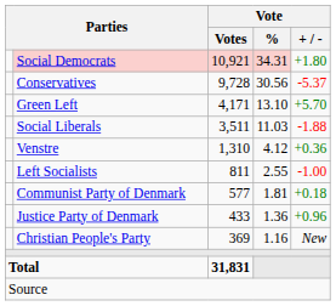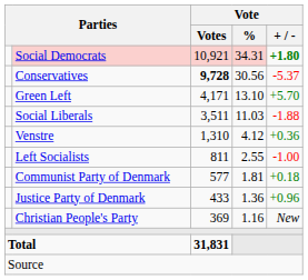Social Democrats | Vote / + / -: normal -> bold
Conservatives | Vote / Votes: normal -> bold
